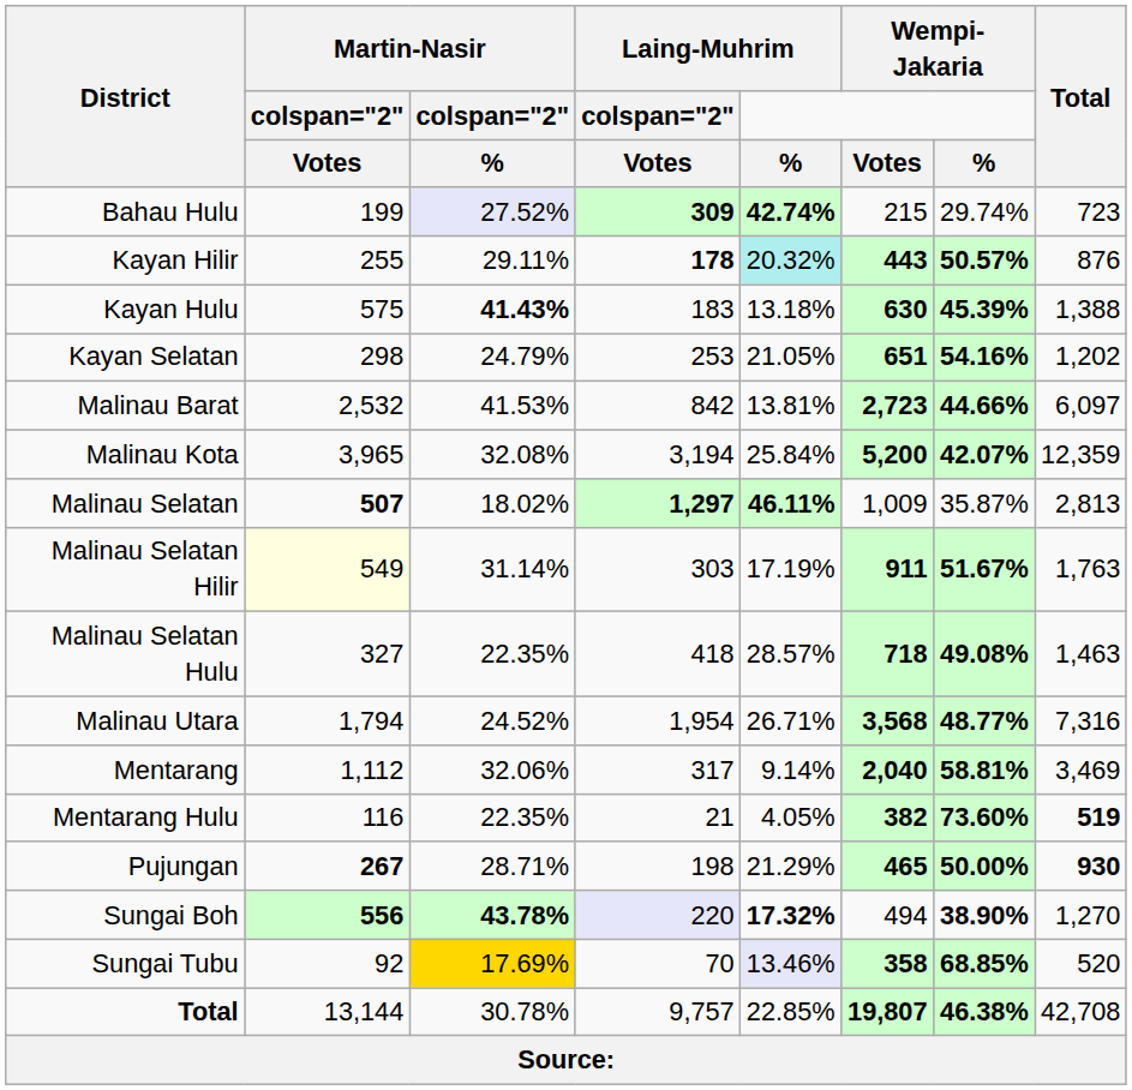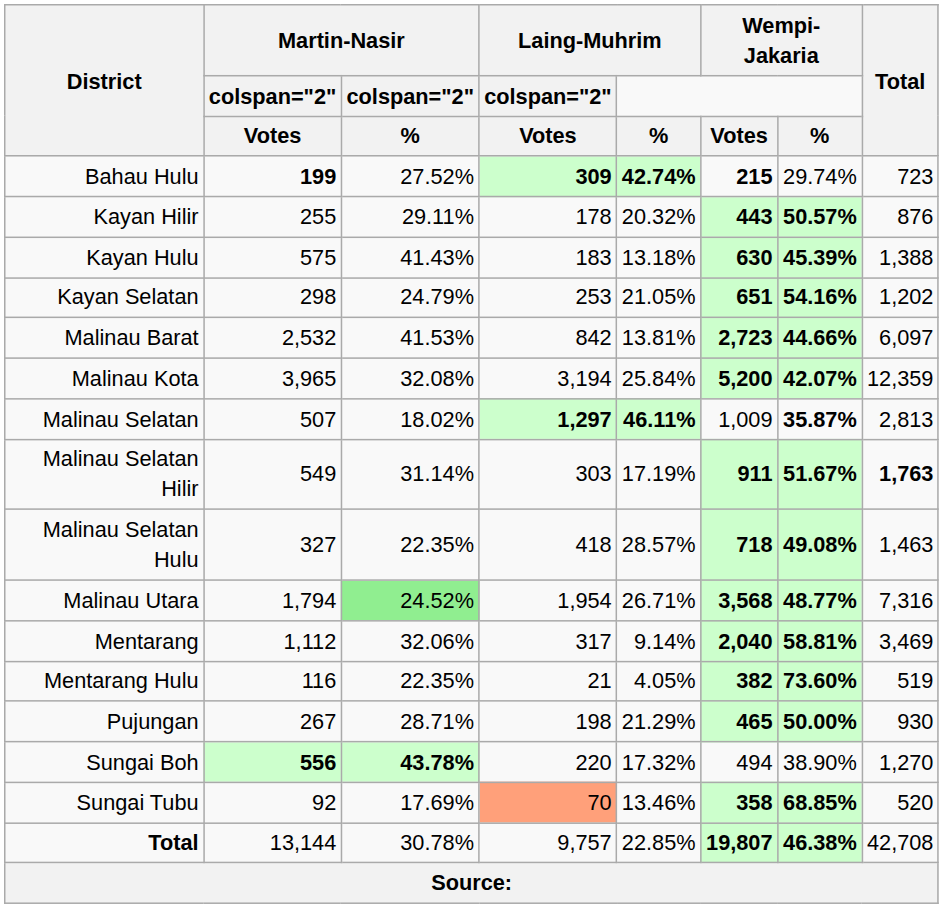Bahau Hulu | Martin-Nasir / colspan="2" / Votes: normal -> bold
Bahau Hulu | Martin-Nasir / colspan="2" / %: lavender background -> no background
Bahau Hulu | Wempi-Jakaria / Votes: normal -> bold
Kayan Hilir | Laing-Muhrim / colspan="2" / Votes: bold -> normal
Kayan Hilir | Laing-Muhrim / %: paleturquoise background -> no background
Kayan Hulu | Martin-Nasir / colspan="2" / %: bold -> normal
Malinau Selatan | Martin-Nasir / colspan="2" / Votes: bold -> normal
Malinau Selatan | Wempi-Jakaria / %: normal -> bold
Malinau Selatan Hilir | Martin-Nasir / colspan="2" / Votes: lightyellow background -> no background
Malinau Selatan Hilir | Total: normal -> bold
Malinau Utara | Martin-Nasir / colspan="2" / %: no background -> lightgreen background
Mentarang Hulu | Total: bold -> normal
Pujungan | Martin-Nasir / colspan="2" / Votes: bold -> normal
Pujungan | Total: bold -> normal
Sungai Boh | Laing-Muhrim / colspan="2" / Votes: lavender background -> no background
Sungai Boh | Laing-Muhrim / %: bold -> normal
Sungai Boh | Wempi-Jakaria / %: bold -> normal
Sungai Tubu | Martin-Nasir / colspan="2" / %: gold background -> no background
Sungai Tubu | Laing-Muhrim / colspan="2" / Votes: no background -> lightsalmon background
Sungai Tubu | Laing-Muhrim / %: lavender background -> no background
